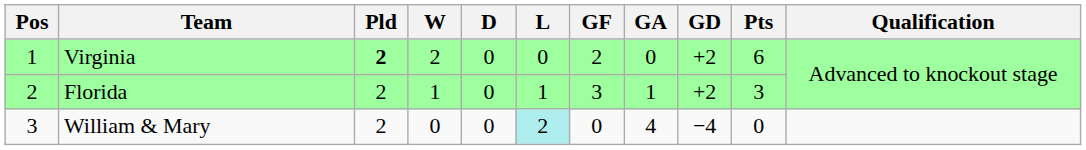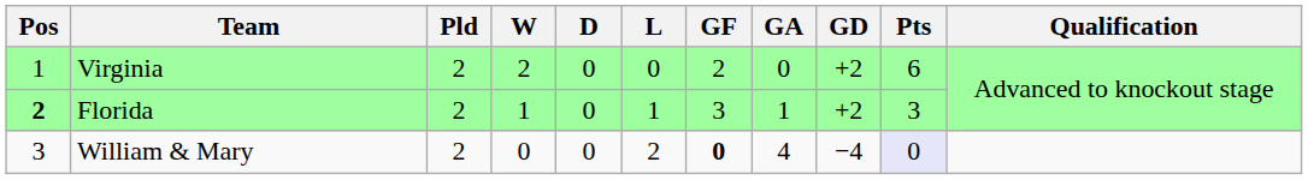Virginia | Pld: bold -> normal
Florida | Pos: normal -> bold
William & Mary | L: paleturquoise background -> no background
William & Mary | GF: normal -> bold
William & Mary | Pts: no background -> lavender background
